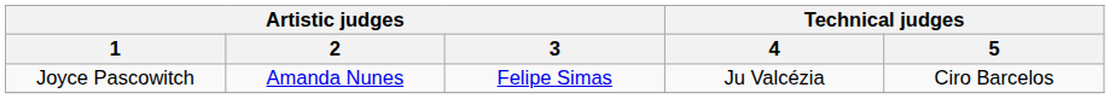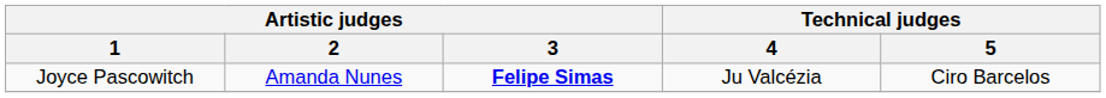Joyce Pascowitch | Artistic judges / 3: normal -> bold
